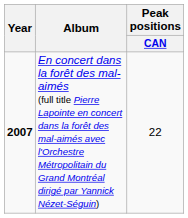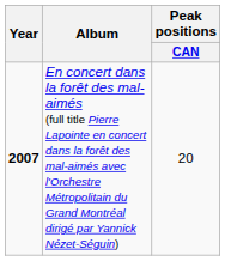row 3 | Peak positions / CAN: 22 -> 20
